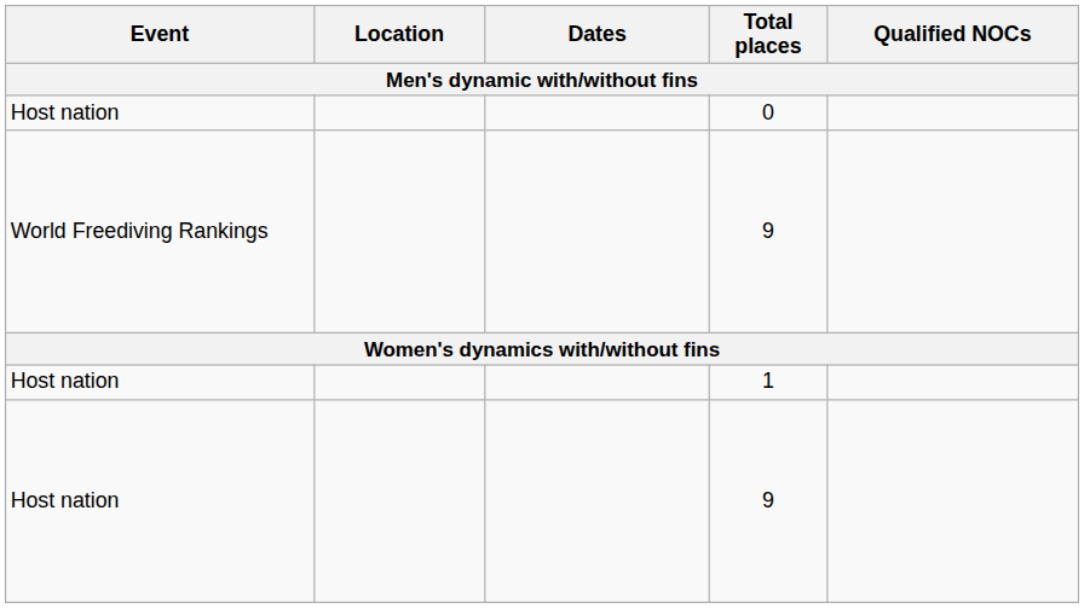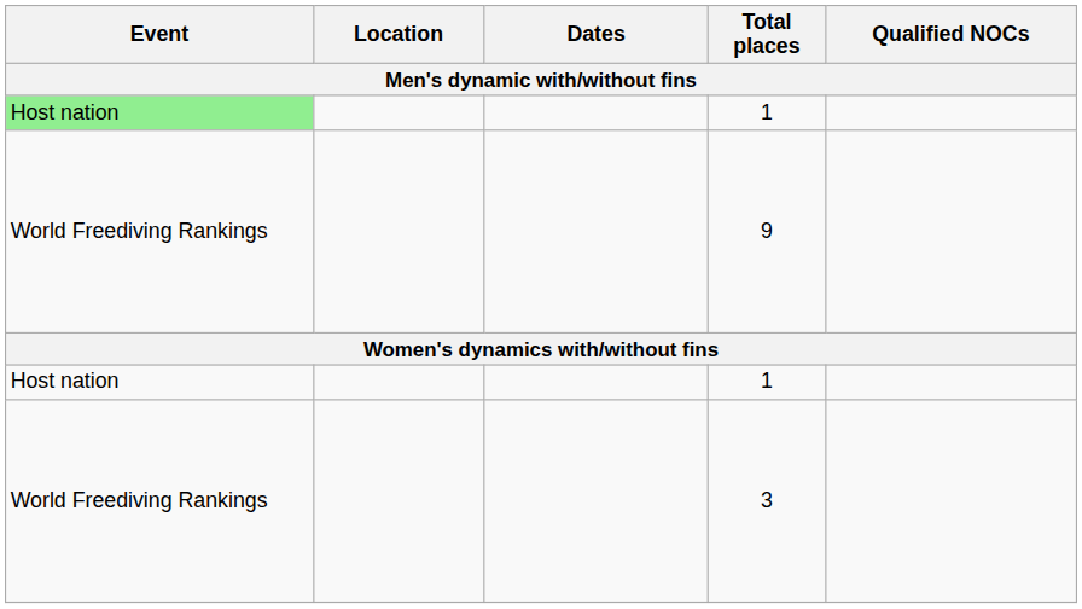row 3 | Event: no background -> lightgreen background
row 3 | Total places: 0 -> 1
row 7 | Event: Host nation -> World Freediving Rankings
row 7 | Total places: 9 -> 3
